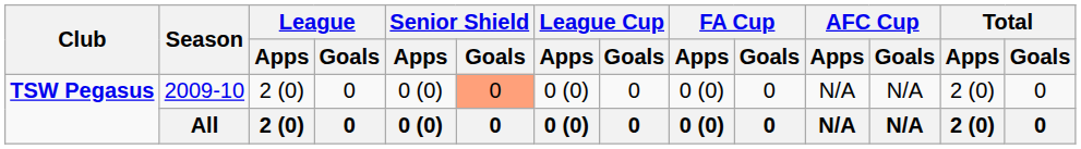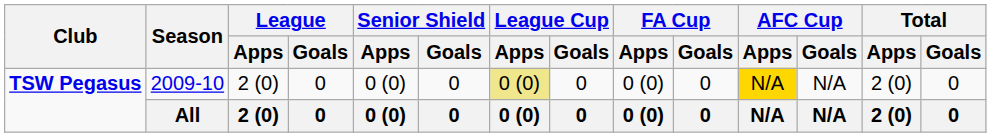TSW Pegasus / 2009-10 | Senior Shield / Goals: lightsalmon background -> no background
TSW Pegasus / 2009-10 | League Cup / Apps: no background -> khaki background
TSW Pegasus / 2009-10 | AFC Cup / Apps: no background -> gold background
